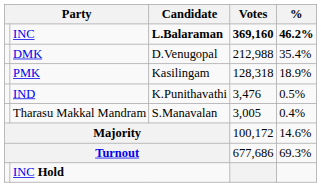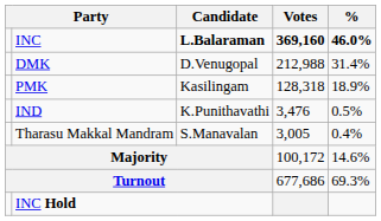INC | %: 46.2% -> 46.0%
DMK | %: 35.4% -> 31.4%
